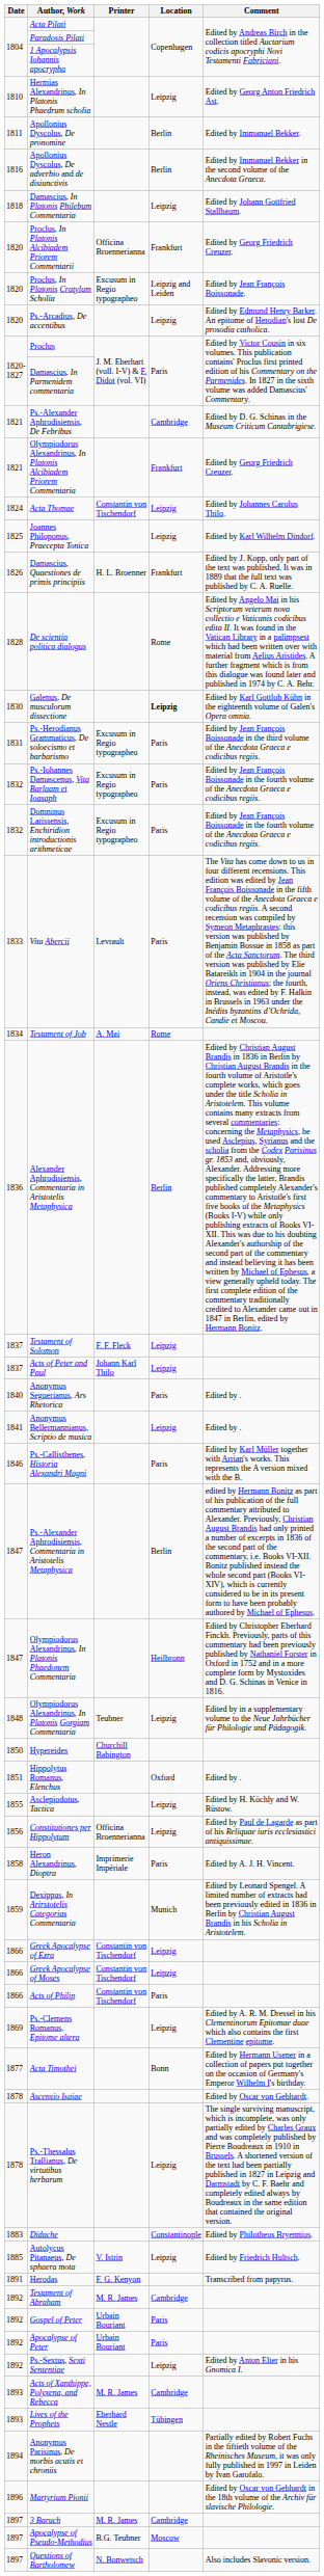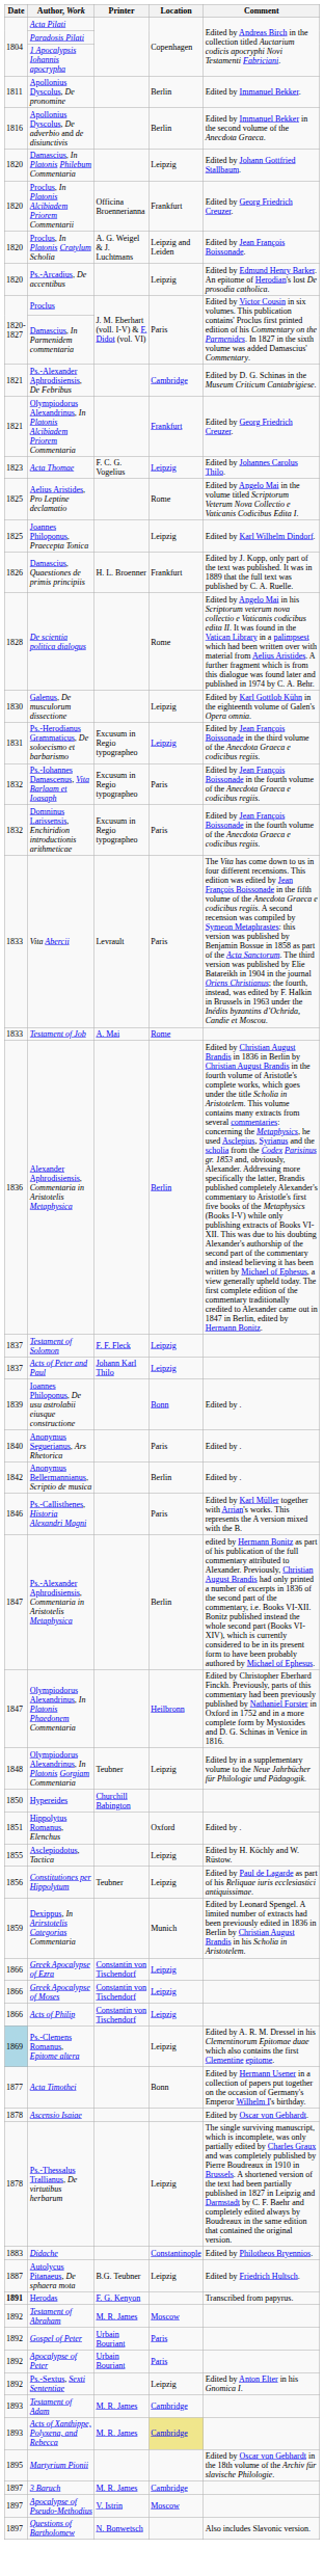- row: 1810 | Hermias Alexandrinus, In Platonis Phaedrum scholia | Leipzig | Edited by Georg Anton Friedrich Ast.
Damascius, In Platonis Philebum Commentaria | Date: 1818 -> 1820
Proclus, In Platonis Cratylum Scholia | Printer: Excusum in Regio typographeo -> A. G. Weigel & J. Luchtmans
Acta Thomae | Date: 1824 -> 1823
Acta Thomae | Printer: Constantin von Tischendorf -> F. C. G. Vogelius
+ row: 1825 | Aelius Aristides, Pro Leptine declamatio | Rome | Edited by Angelo Mai in the volume titled Scriptorum Veterum Nova Collectio e Vaticanis Codicibus Edita I.
Galenus, De musculorum dissectione | Location: bold -> normal
Ps.-Herodianus Grammaticus, De soloecismo et barbarismo | Location: Paris -> Leipzig
Testament of Job | Date: 1834 -> 1833
+ row: 1839 | Ioannes Philoponus, De usu astrolabii eiusque constructione | Bonn | Edited by .
Anonymus Bellermannianus, Scriptio de musica | Date: 1841 -> 1842
Anonymus Bellermannianus, Scriptio de musica | Location: Leipzig -> Berlin
Constitutiones per Hippolytum | Printer: Officina Broennerianna -> Teubner
- row: 1858 | Heron Alexandrinus, Dioptra | Imprimerie Impériale | Paris | Edited by A. J. H. Vincent.
Acts of Philip | Location: Paris -> Leipzig
Ps.-Clemens Romanus, Epitome altera | Date: no background -> lightblue background
Autolycus Pitanaeus, De sphaera mota | Date: 1885 -> 1887
Autolycus Pitanaeus, De sphaera mota | Printer: V. Istrin -> B.G. Teubner
Herodas | Date: normal -> bold
Testament of Abraham | Location: Cambridge -> Moscow
+ row: 1893 | Testament of Adam | M. R. James | Cambridge
Acts of Xanthippe, Polyxena, and Rebecca | Location: no background -> khaki background
- row: 1893 | Lives of the Prophets | Eberhard Nestle | Tübingen
- row: 1894 | Anonymus Parisinus, De morbis acutis et chroniis | Partially edited by Robert Fuchs in the fiftieth volume of the Rheinisches Museum, it was only fully published in 1997 in Leiden by Ivan Garofalo.
Martyrium Pionii | Date: 1896 -> 1895
Apocalypse of Pseudo-Methodius | Printer: B.G. Teubner -> V. Istrin
